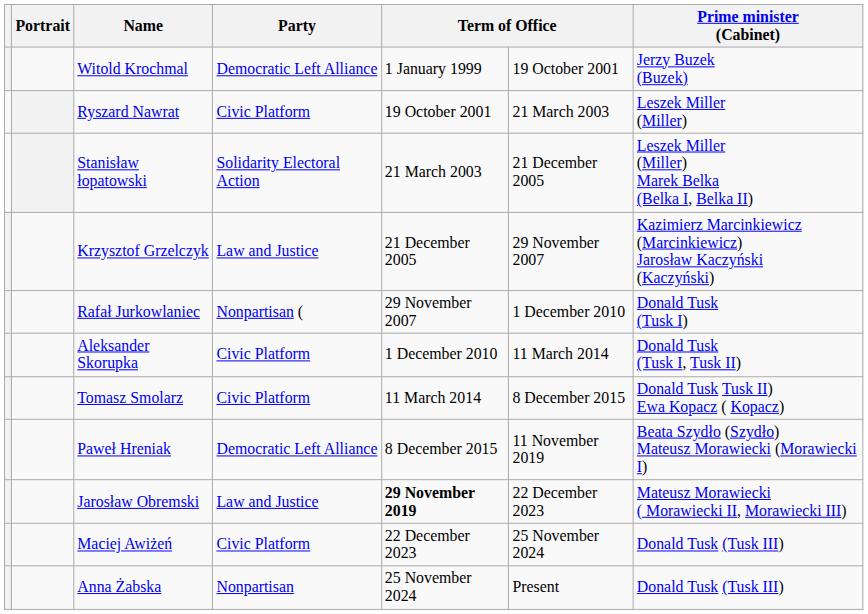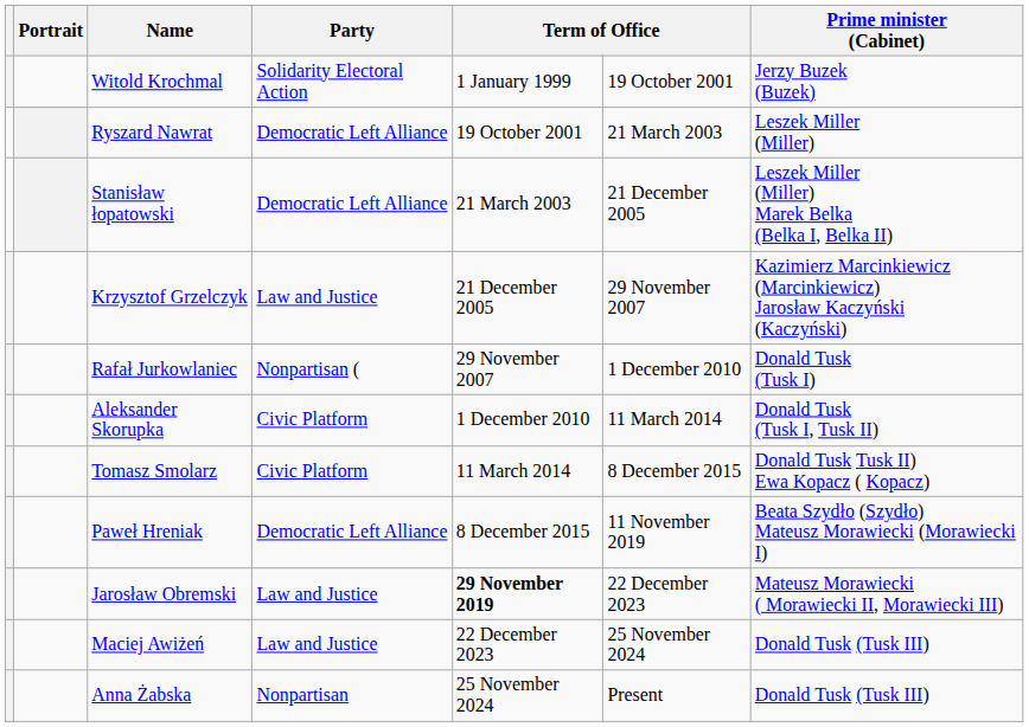Witold Krochmal | Party: Democratic Left Alliance -> Solidarity Electoral Action
Ryszard Nawrat | Party: Civic Platform -> Democratic Left Alliance
Stanisław łopatowski | Party: Solidarity Electoral Action -> Democratic Left Alliance
Maciej Awiżeń | Party: Civic Platform -> Law and Justice
